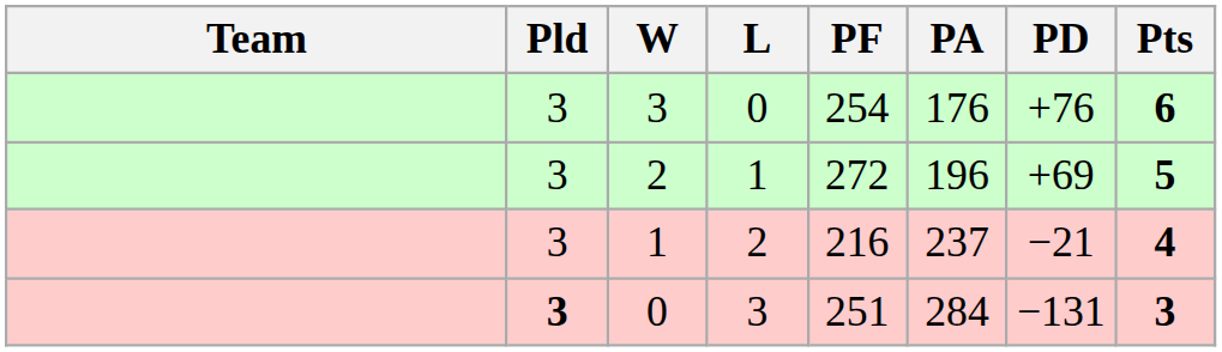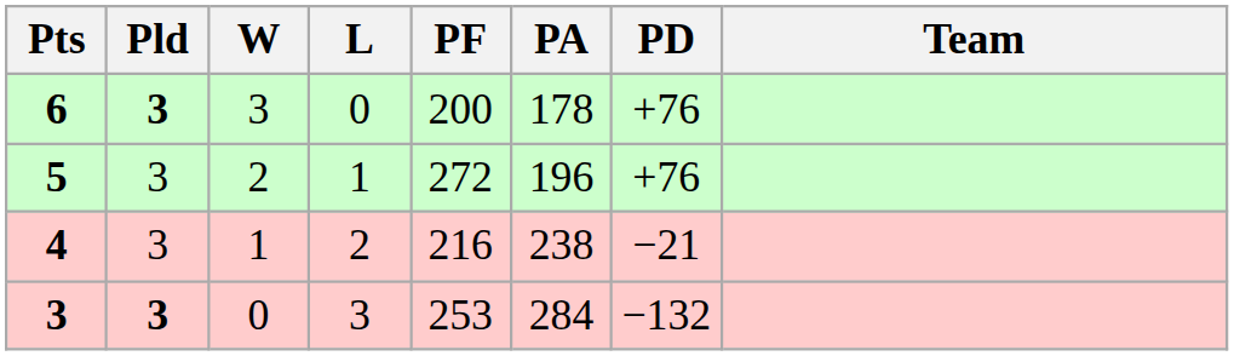columns swapped: Team <-> Pts
row 2 | Pld: normal -> bold
row 2 | PF: 254 -> 200
row 2 | PA: 176 -> 178
row 3 | PD: +69 -> +76
row 4 | PA: 237 -> 238
row 5 | PF: 251 -> 253
row 5 | PD: −131 -> −132
